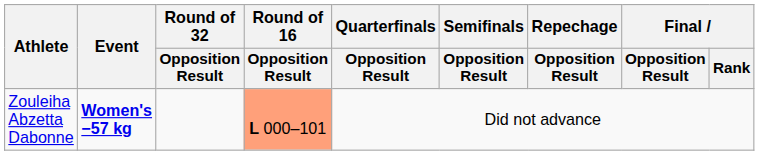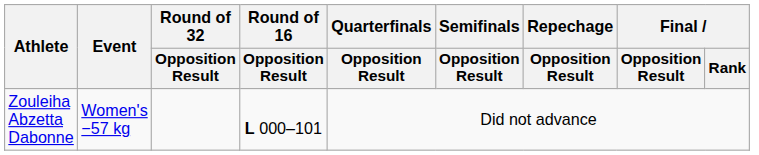Zouleiha Abzetta Dabonne | Event: bold -> normal
Zouleiha Abzetta Dabonne | Round of 16 / Opposition Result: lightsalmon background -> no background
